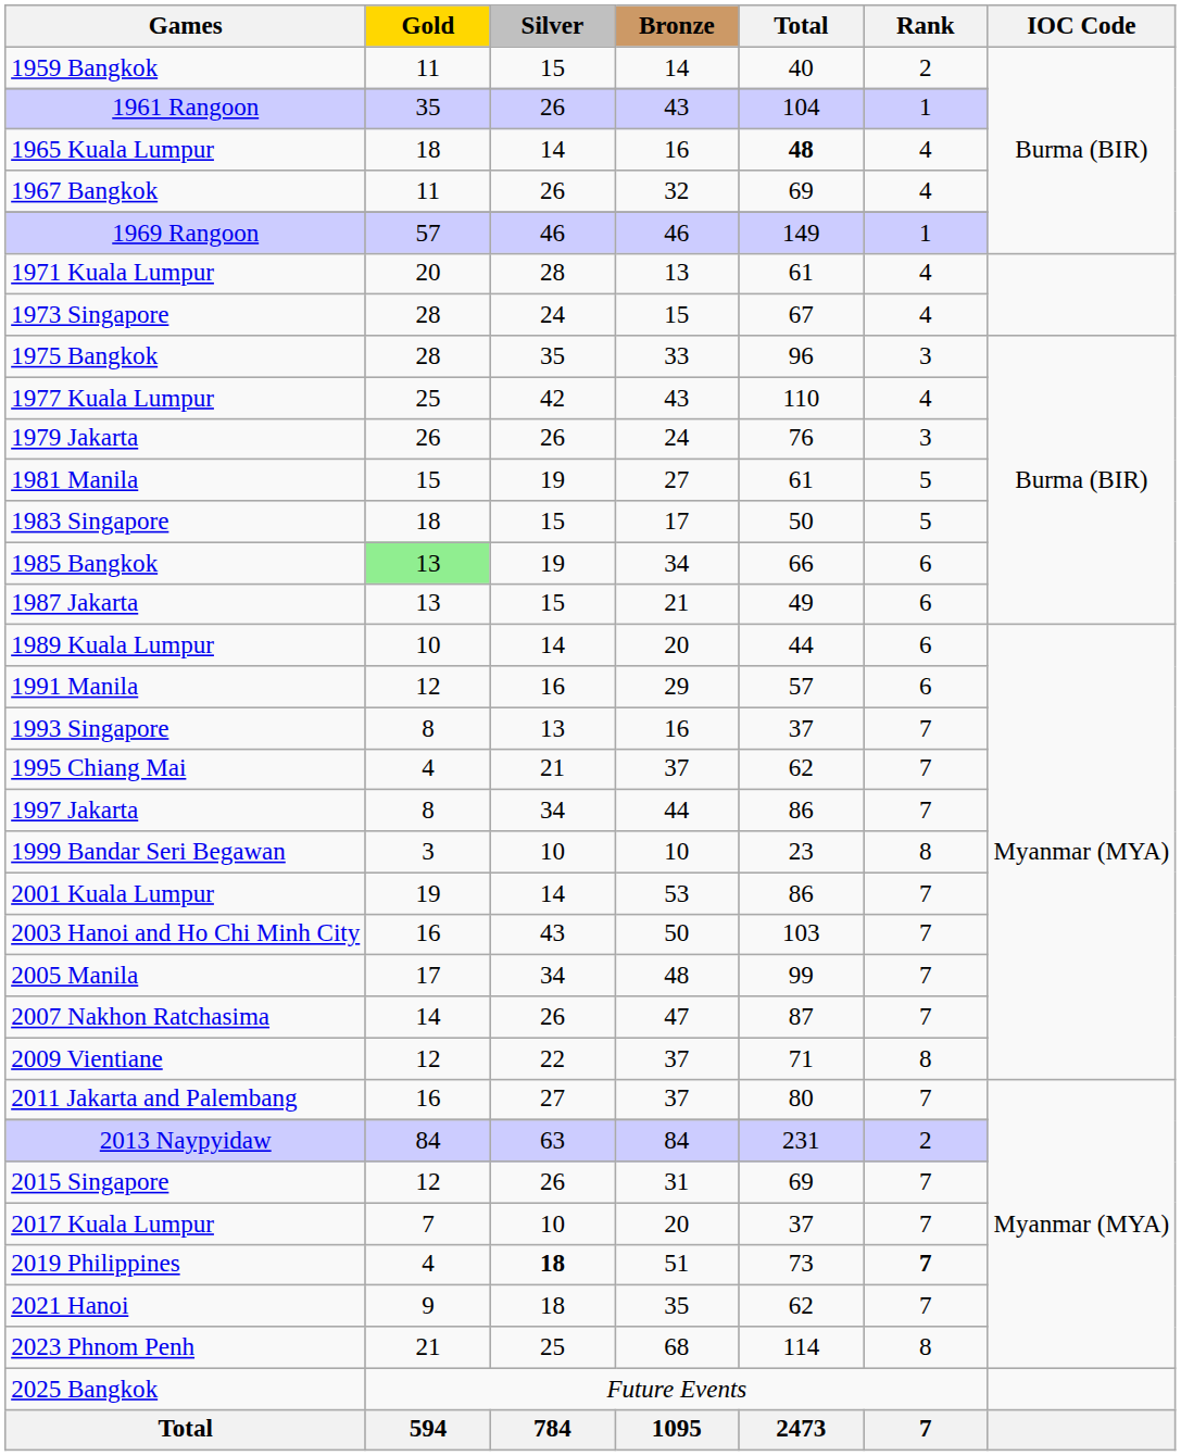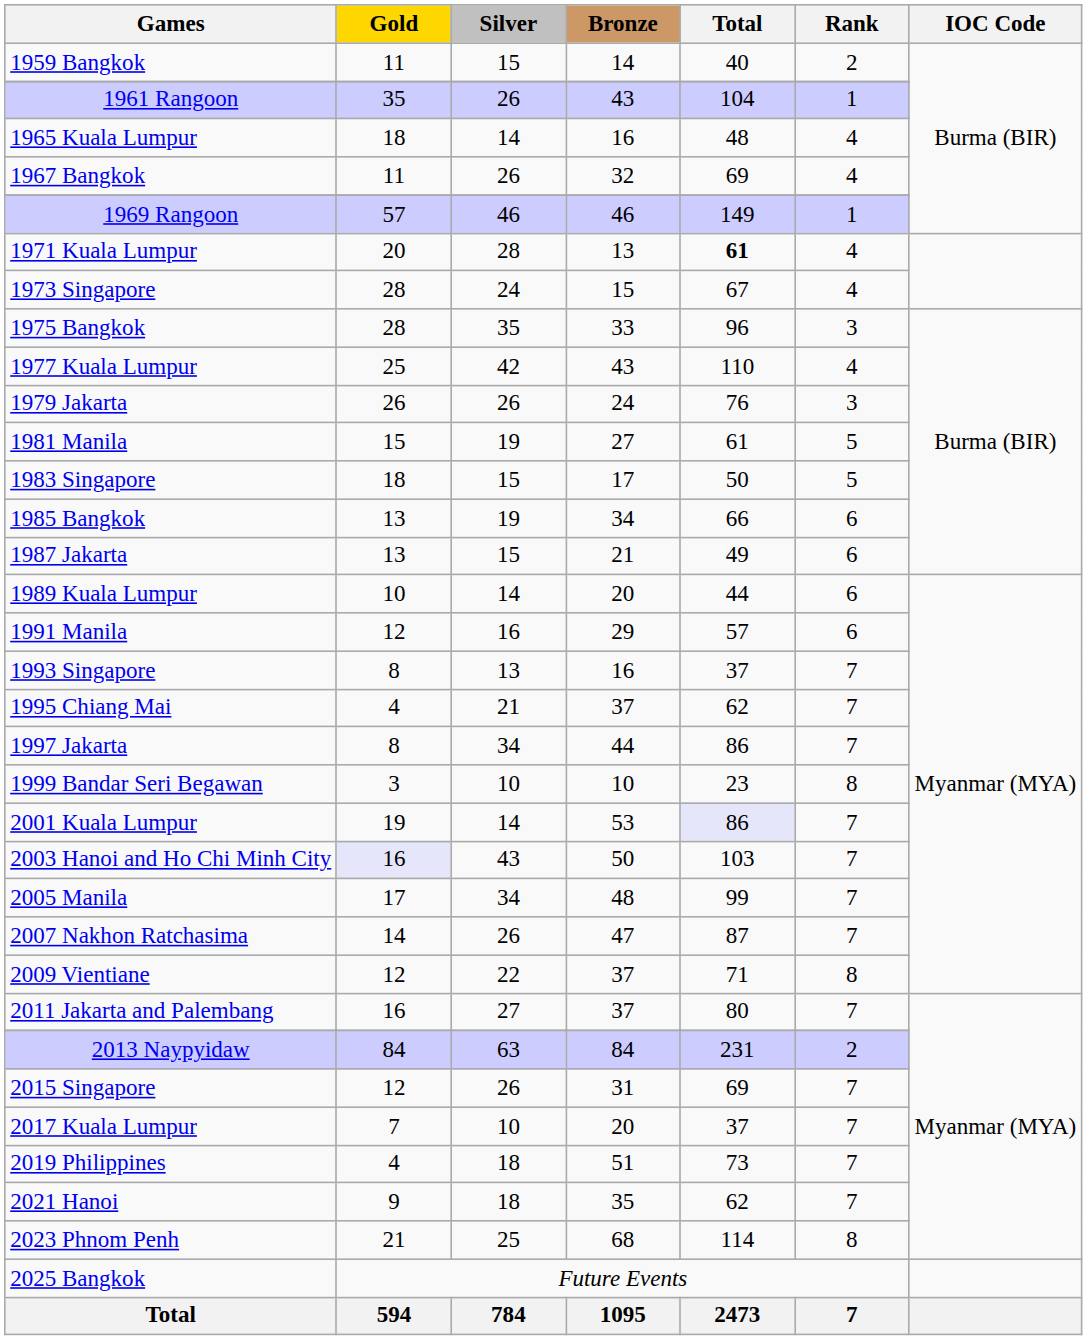1965 Kuala Lumpur | Total: bold -> normal
1971 Kuala Lumpur | Total: normal -> bold
1985 Bangkok | Gold: lightgreen background -> no background
2001 Kuala Lumpur | Total: no background -> lavender background
2003 Hanoi and Ho Chi Minh City | Gold: no background -> lavender background
2019 Philippines | Silver: bold -> normal
2019 Philippines | Rank: bold -> normal
